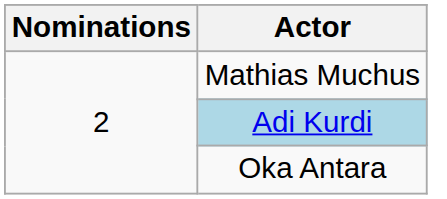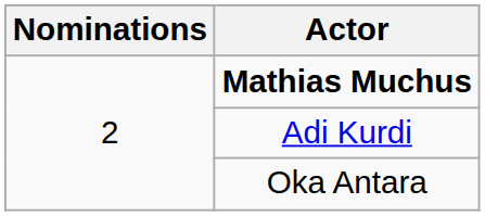Mathias Muchus | Actor: normal -> bold
Adi Kurdi | Actor: lightblue background -> no background
